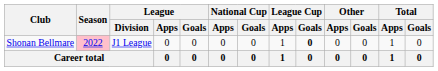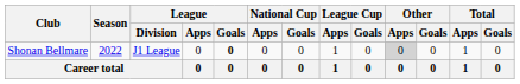Shonan Bellmare | Season: pink background -> no background
Shonan Bellmare | League / Goals: normal -> bold
Shonan Bellmare | League Cup / Goals: bold -> normal
Shonan Bellmare | Other / Apps: no background -> lightgrey background
